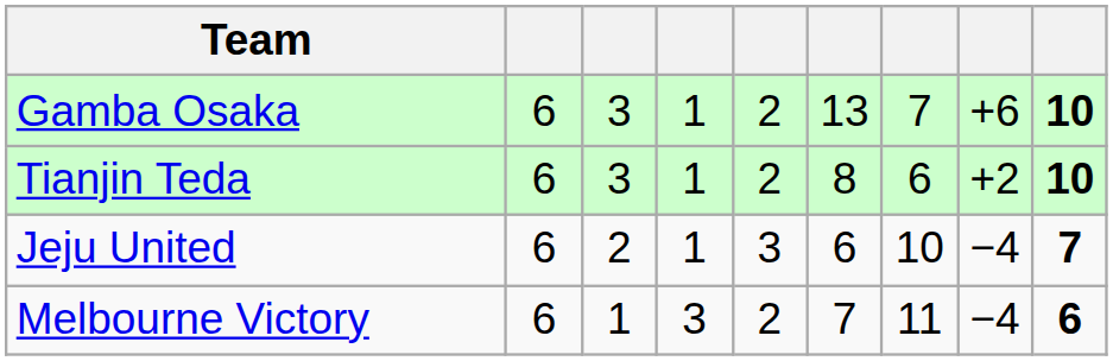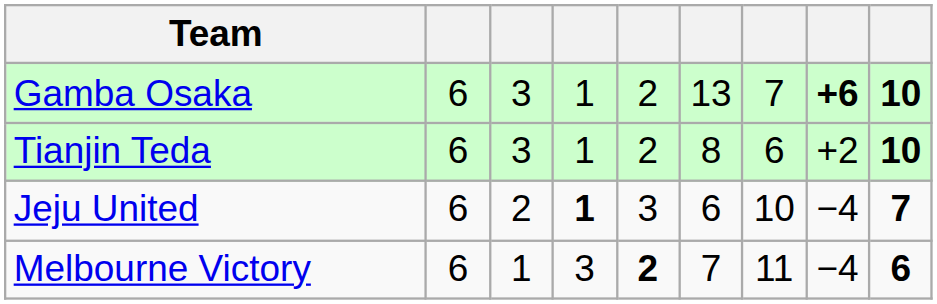Gamba Osaka | column 8: normal -> bold
Jeju United | column 4: normal -> bold
Melbourne Victory | column 5: normal -> bold
